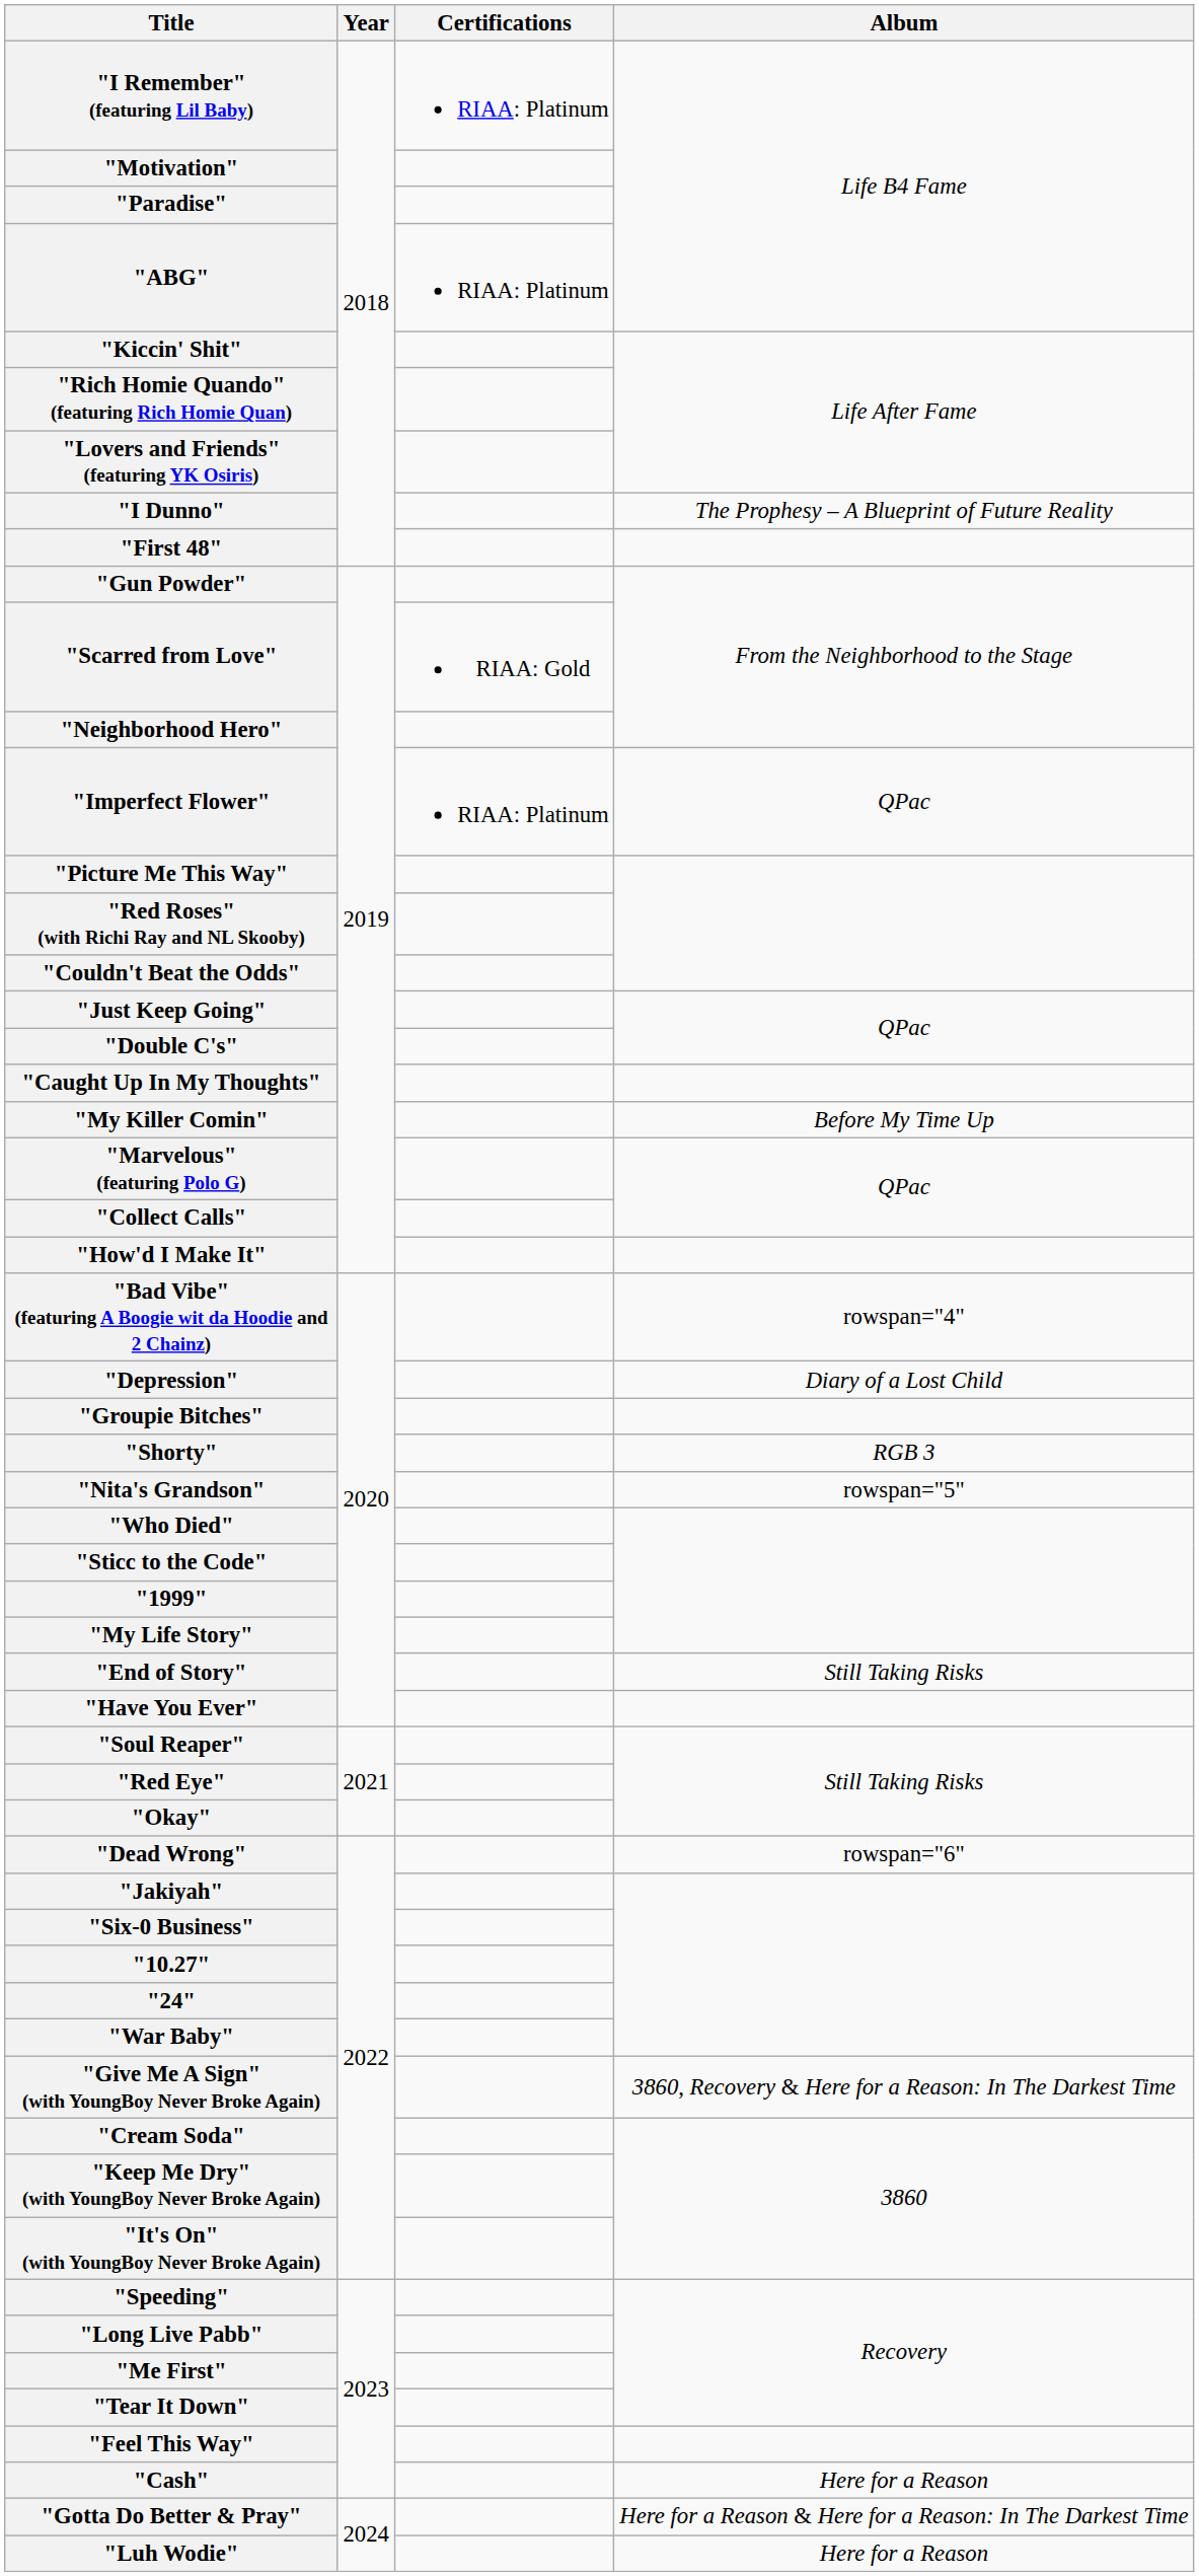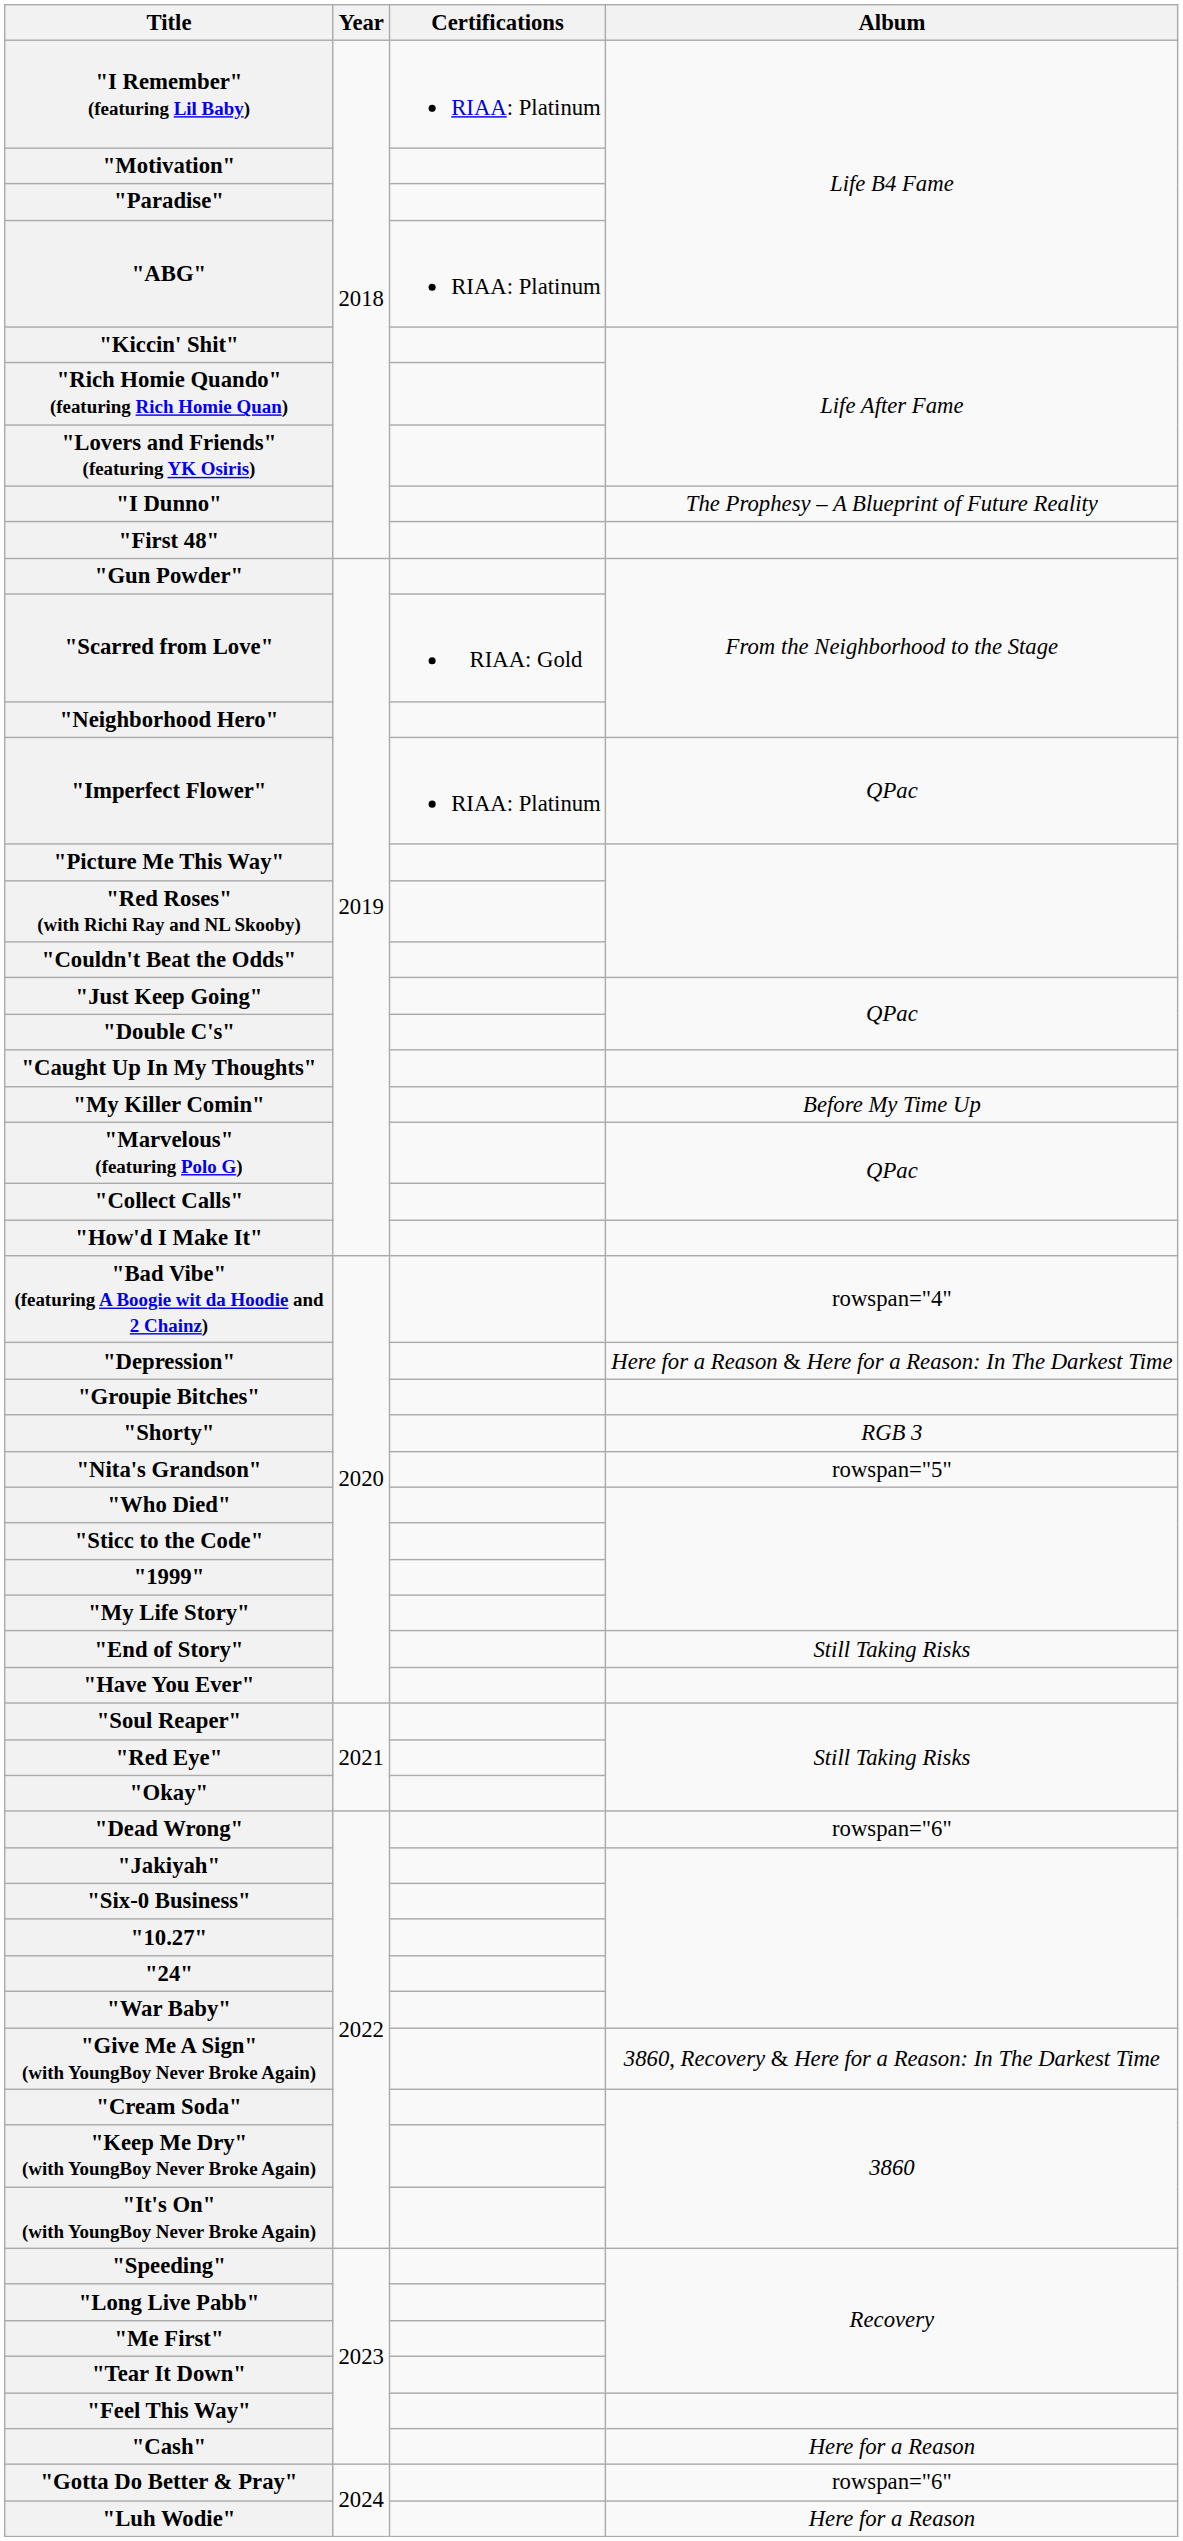"Depression" | Album: Diary of a Lost Child -> Here for a Reason & Here for a Reason: In The Darkest Time
"Gotta Do Better & Pray" | Album: Here for a Reason & Here for a Reason: In The Darkest Time -> rowspan="6"
